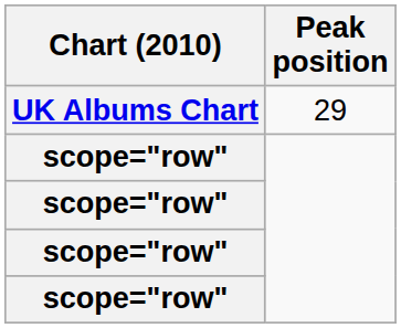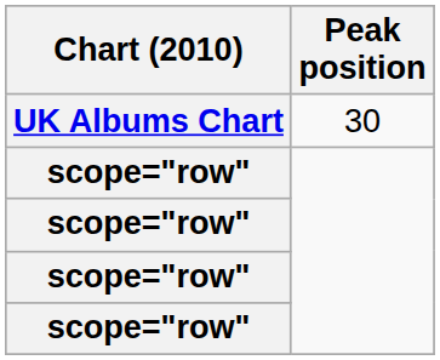UK Albums Chart | Peak position: 29 -> 30
